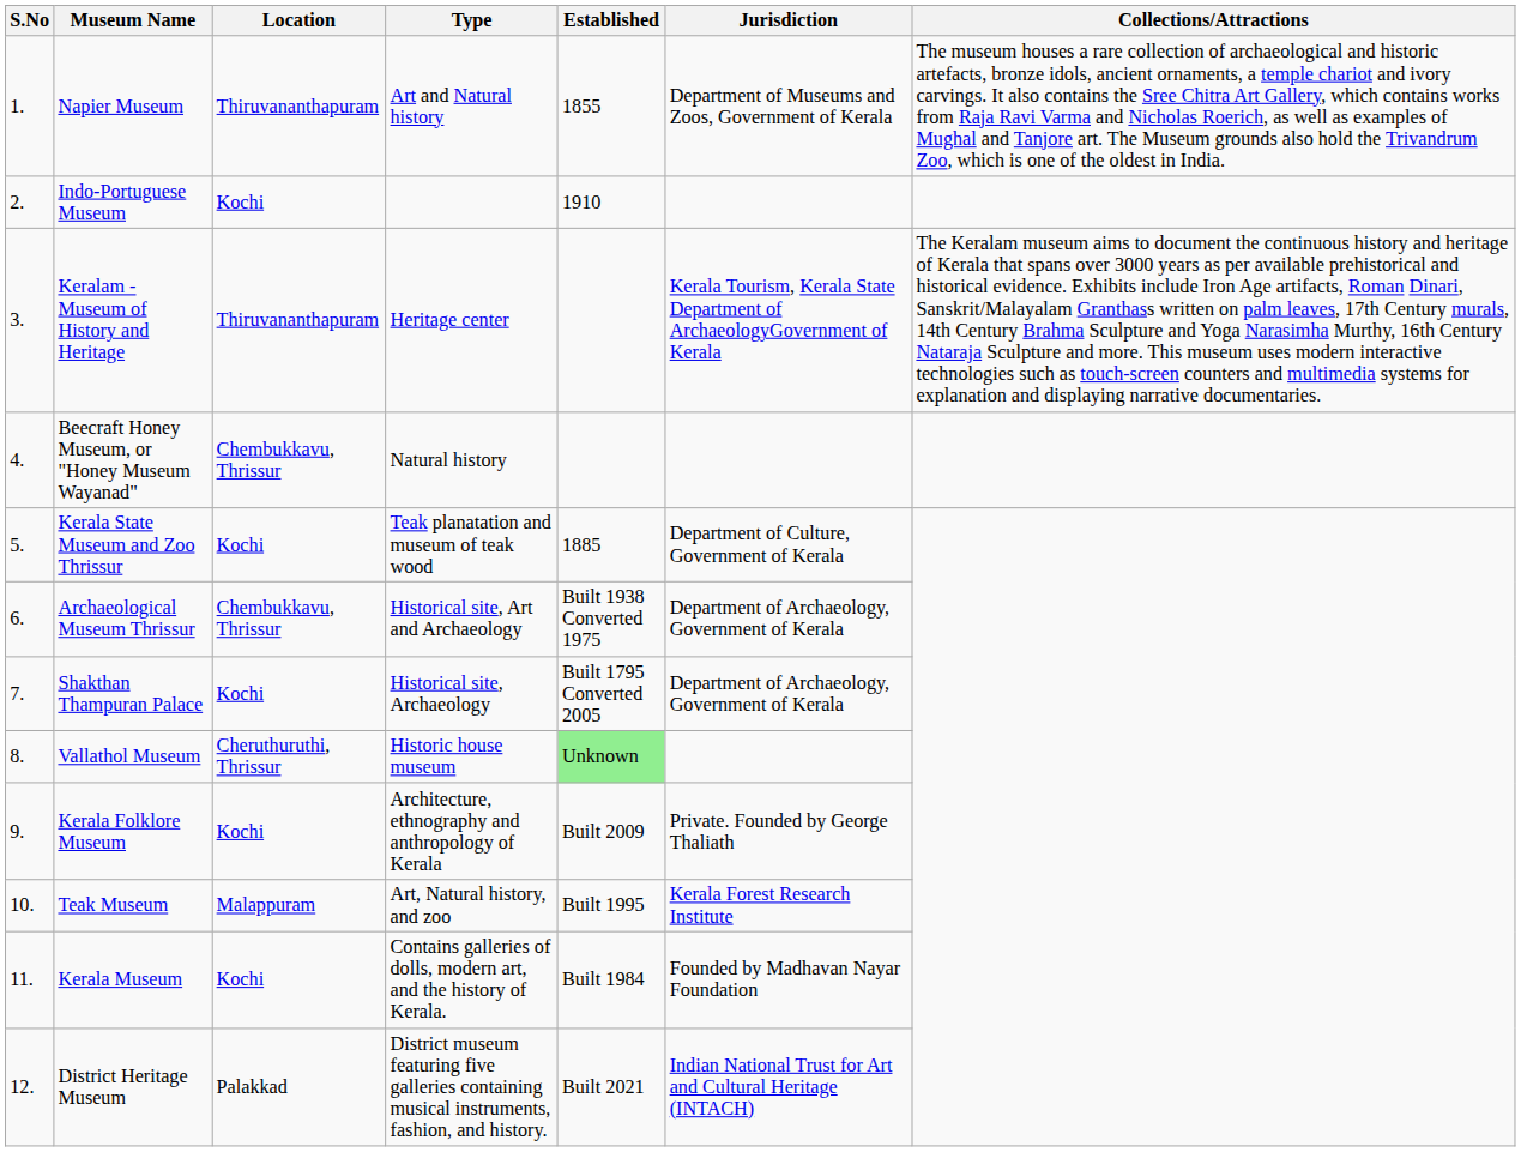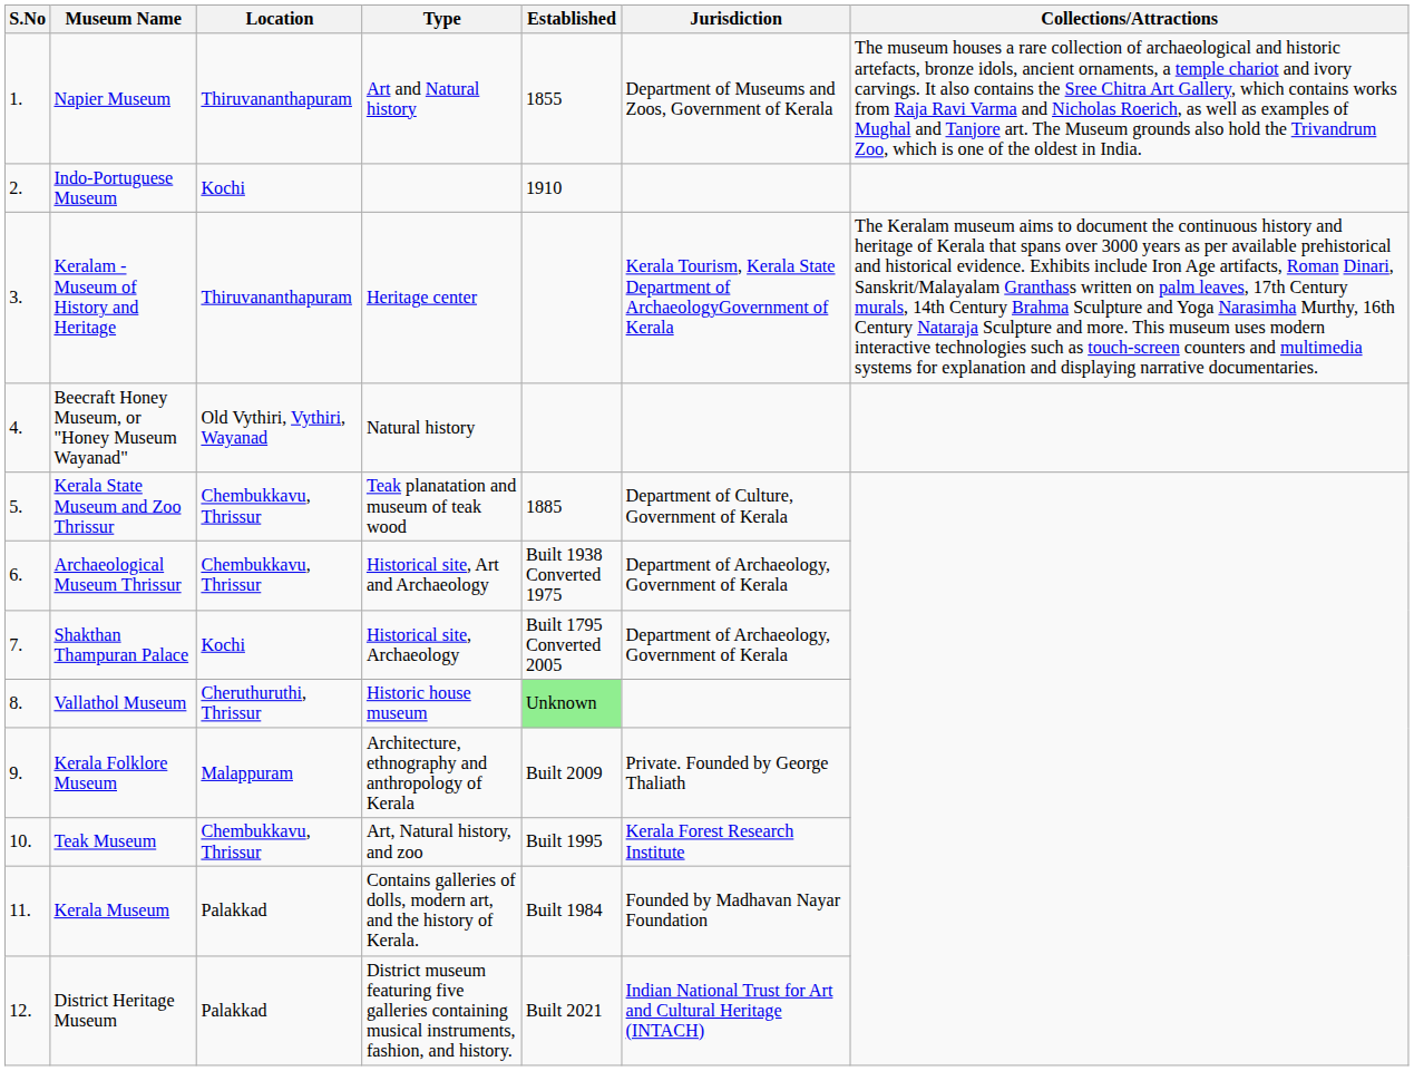Beecraft Honey Museum, or "Honey Museum Wayanad" | Location: Chembukkavu, Thrissur -> Old Vythiri, Vythiri, Wayanad
Kerala State Museum and Zoo Thrissur | Location: Kochi -> Chembukkavu, Thrissur
Kerala Folklore Museum | Location: Kochi -> Malappuram
Teak Museum | Location: Malappuram -> Chembukkavu, Thrissur
Kerala Museum | Location: Kochi -> Palakkad
